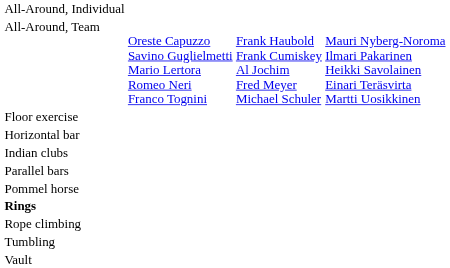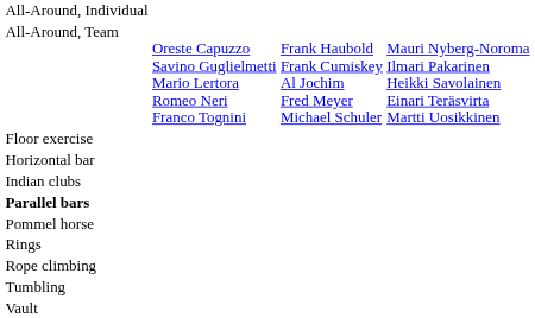Parallel bars | column 1: normal -> bold
Rings | column 1: bold -> normal
